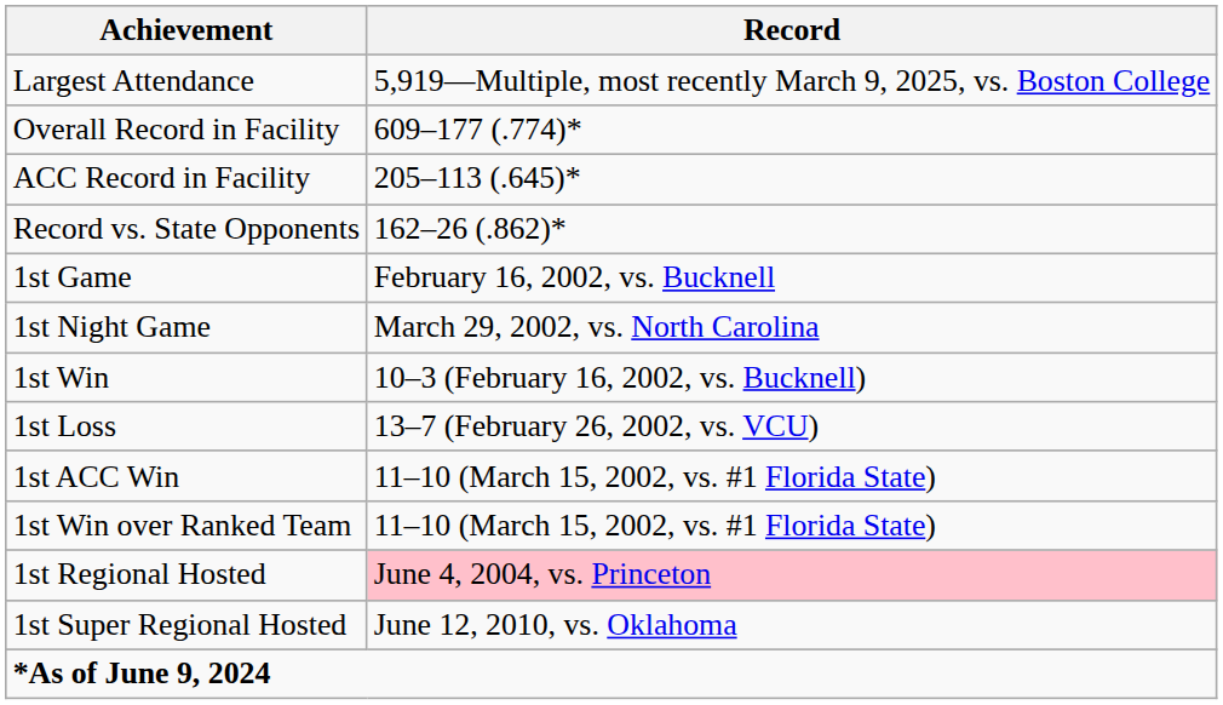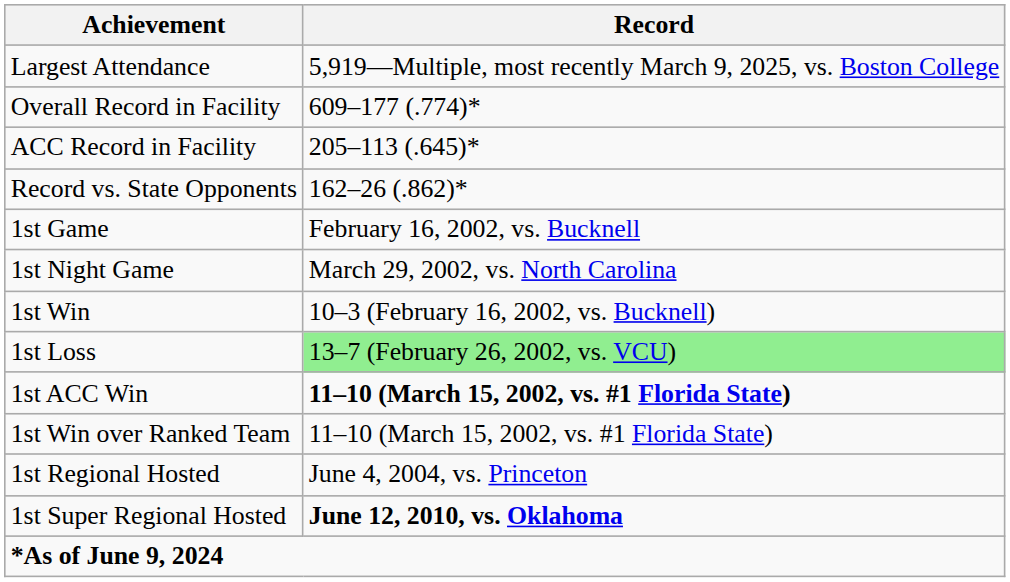1st Loss | Record: no background -> lightgreen background
1st ACC Win | Record: normal -> bold
1st Regional Hosted | Record: pink background -> no background
1st Super Regional Hosted | Record: normal -> bold
